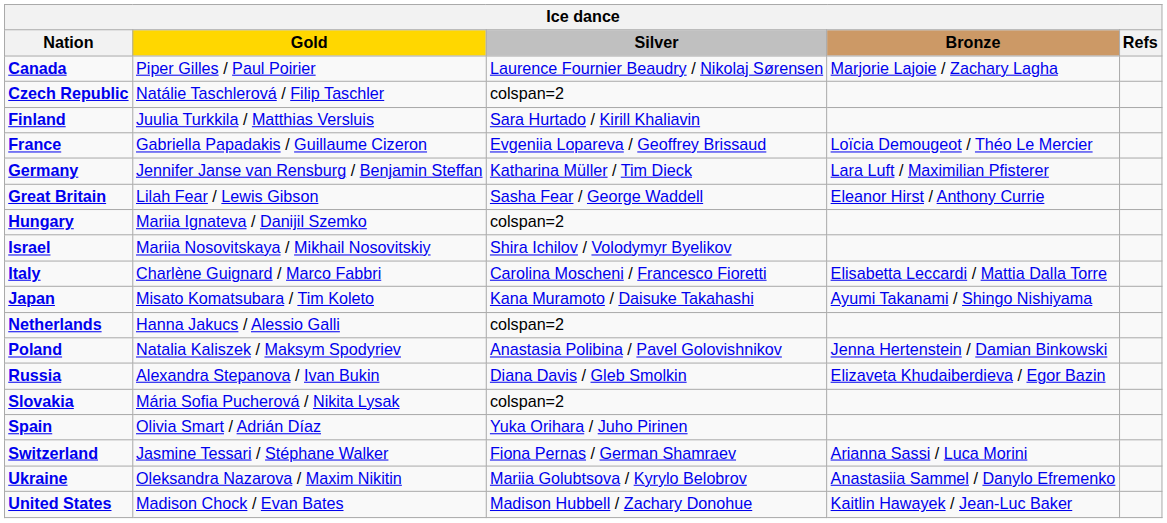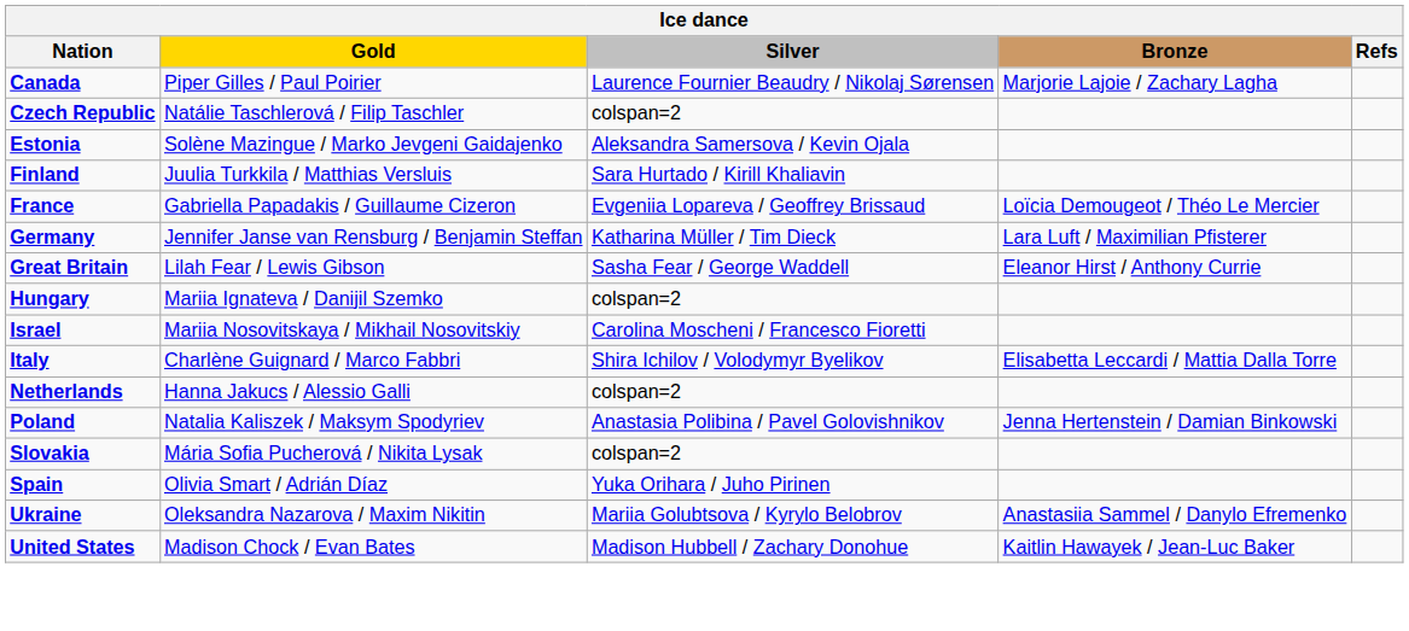+ row: Estonia | Solène Mazingue / Marko Jevgeni Gaidajenko | Aleksandra Samersova / Kevin Ojala
Israel | Silver: Shira Ichilov / Volodymyr Byelikov -> Carolina Moscheni / Francesco Fioretti
Italy | Silver: Carolina Moscheni / Francesco Fioretti -> Shira Ichilov / Volodymyr Byelikov
- row: Japan | Misato Komatsubara / Tim Koleto | Kana Muramoto / Daisuke Takahashi | Ayumi Takanami / Shingo Nishiyama
- row: Russia | Alexandra Stepanova / Ivan Bukin | Diana Davis / Gleb Smolkin | Elizaveta Khudaiberdieva / Egor Bazin
- row: Switzerland | Jasmine Tessari / Stéphane Walker | Fiona Pernas / German Shamraev | Arianna Sassi / Luca Morini
